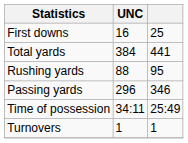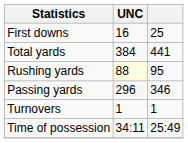Rushing yards | UNC: no background -> lightyellow background
rows swapped: Turnovers <-> Time of possession
